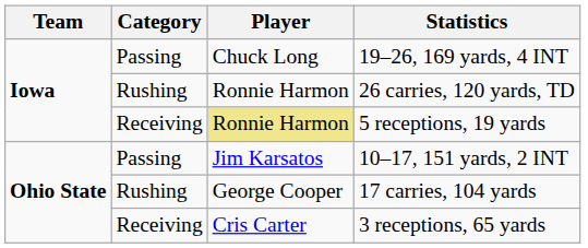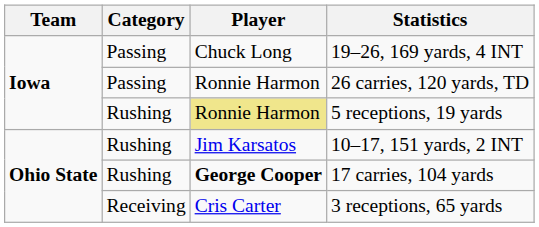26 carries, 120 yards, TD | Category: Rushing -> Passing
5 receptions, 19 yards | Category: Receiving -> Rushing
10–17, 151 yards, 2 INT | Category: Passing -> Rushing
17 carries, 104 yards | Player: normal -> bold
